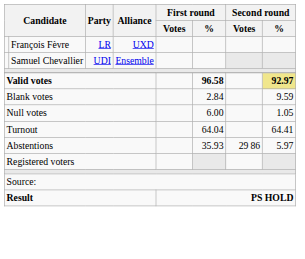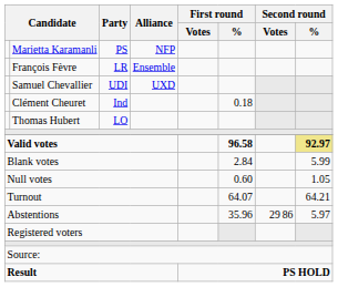+ row: Marietta Karamanli | PS | NFP
François Fèvre | Alliance: UXD -> Ensemble
Samuel Chevallier | Alliance: Ensemble -> UXD
+ row: Clément Cheuret | Ind | 0.18
+ row: Thomas Hubert | LO
Blank votes | Second round / %: 9.59 -> 5.99
Null votes | First round / %: 6.00 -> 0.60
Turnout | First round / %: 64.04 -> 64.07
Turnout | Second round / %: 64.41 -> 64.21
Abstentions | First round / %: 35.93 -> 35.96
